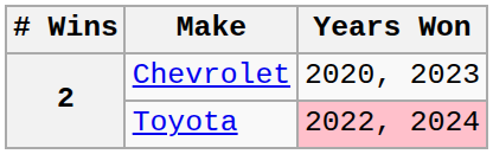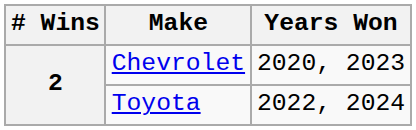Toyota | Years Won: pink background -> no background
